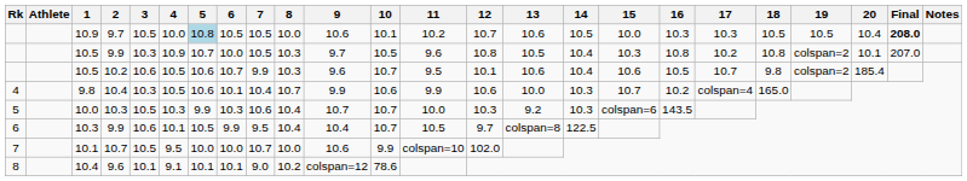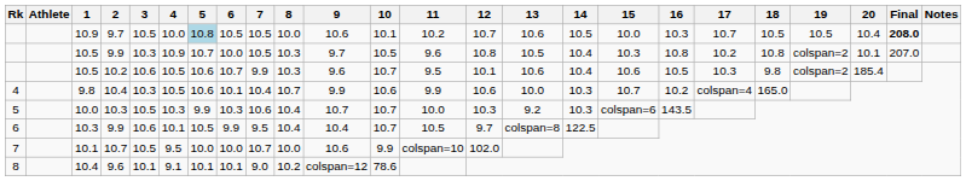row 2 | 17: 10.3 -> 10.7
row 4 | 17: 10.7 -> 10.3
